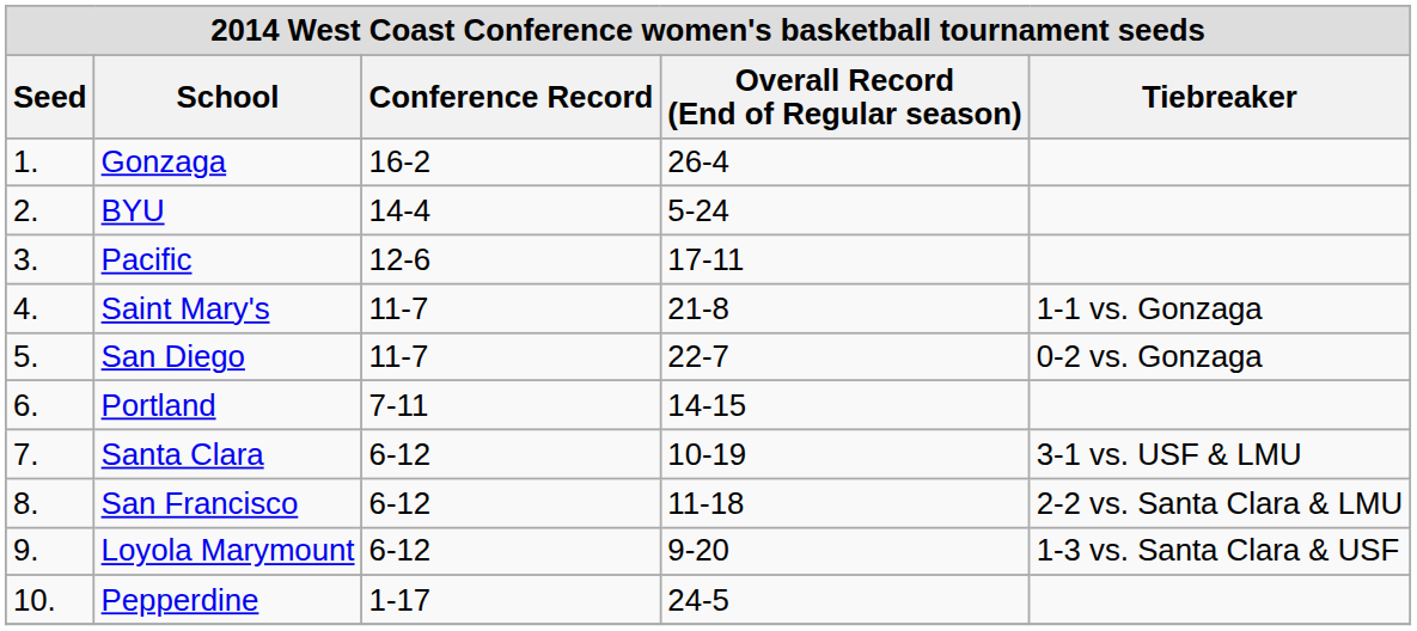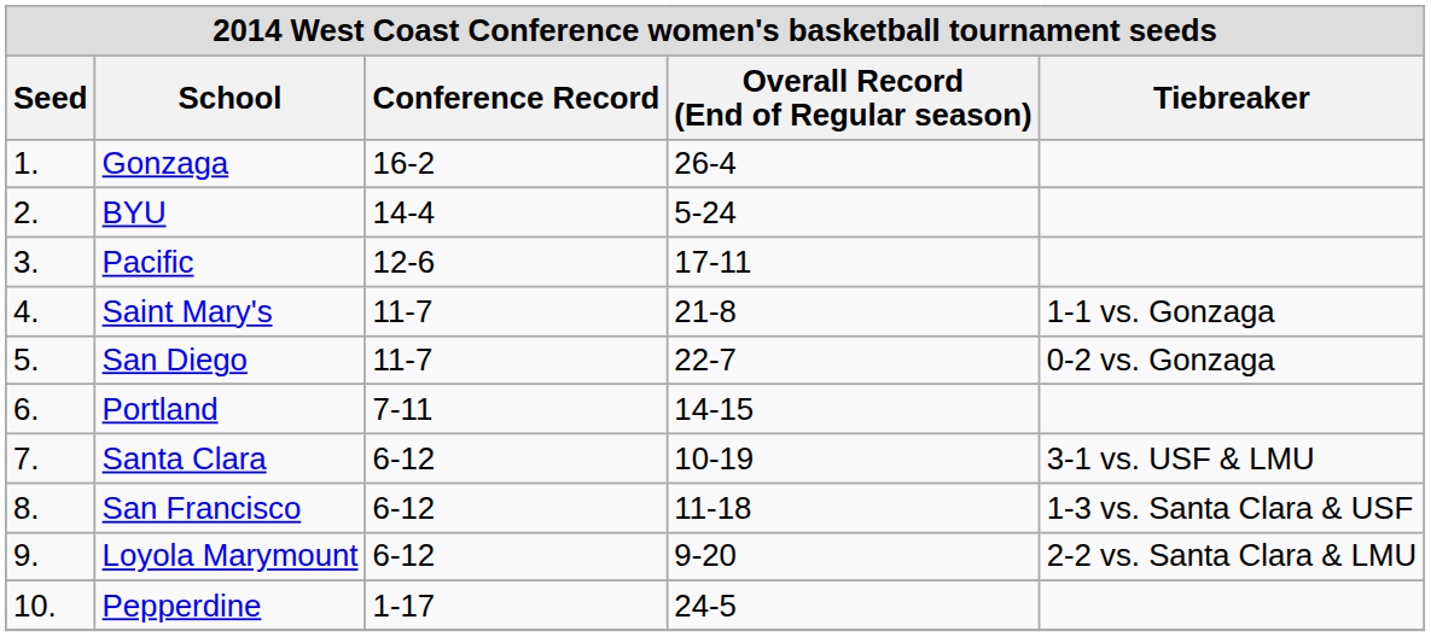San Francisco | Tiebreaker: 2-2 vs. Santa Clara & LMU -> 1-3 vs. Santa Clara & USF
Loyola Marymount | Tiebreaker: 1-3 vs. Santa Clara & USF -> 2-2 vs. Santa Clara & LMU
